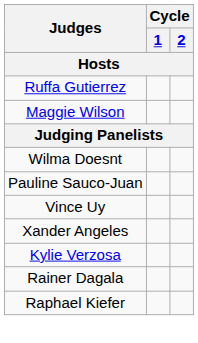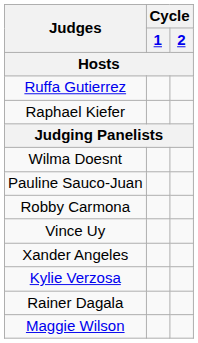rows swapped: Maggie Wilson <-> Raphael Kiefer
+ row: Robby Carmona
